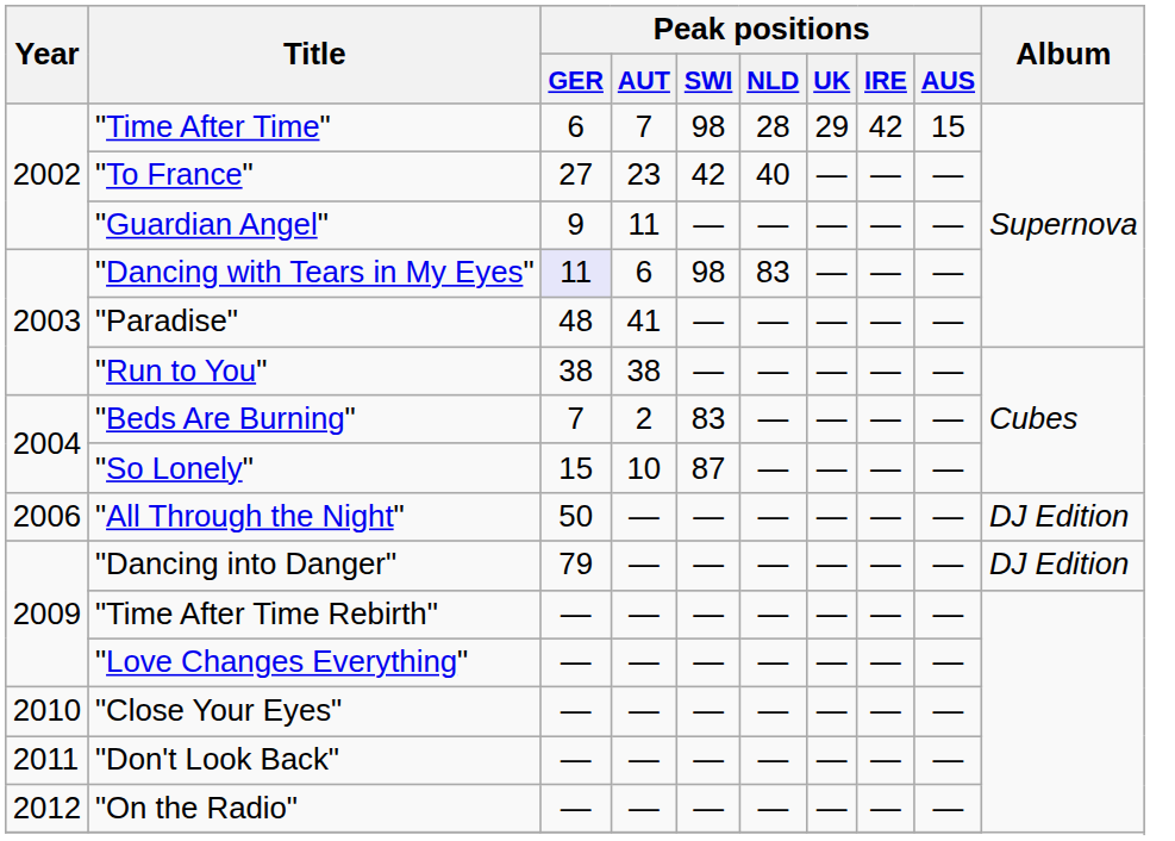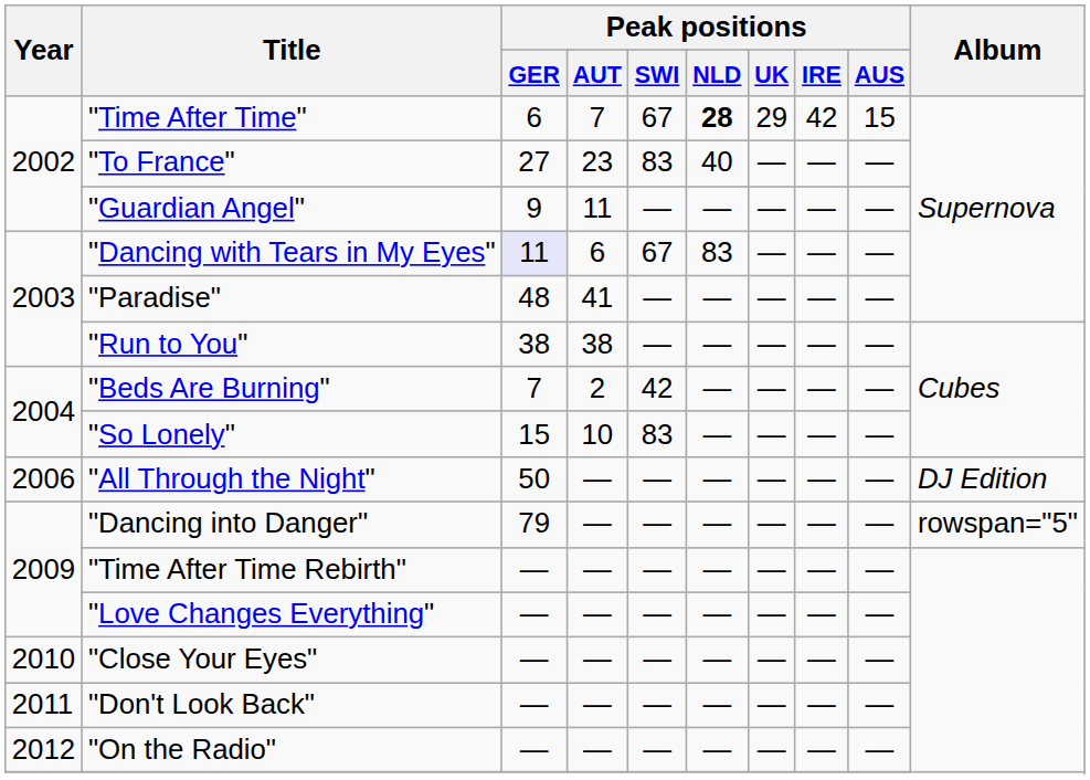"Time After Time" | Peak positions / SWI: 98 -> 67
"Time After Time" | Peak positions / NLD: normal -> bold
"To France" | Peak positions / SWI: 42 -> 83
"Dancing with Tears in My Eyes" | Peak positions / SWI: 98 -> 67
"Beds Are Burning" | Peak positions / SWI: 83 -> 42
"So Lonely" | Peak positions / SWI: 87 -> 83
"Dancing into Danger" | Album: DJ Edition -> rowspan="5"
